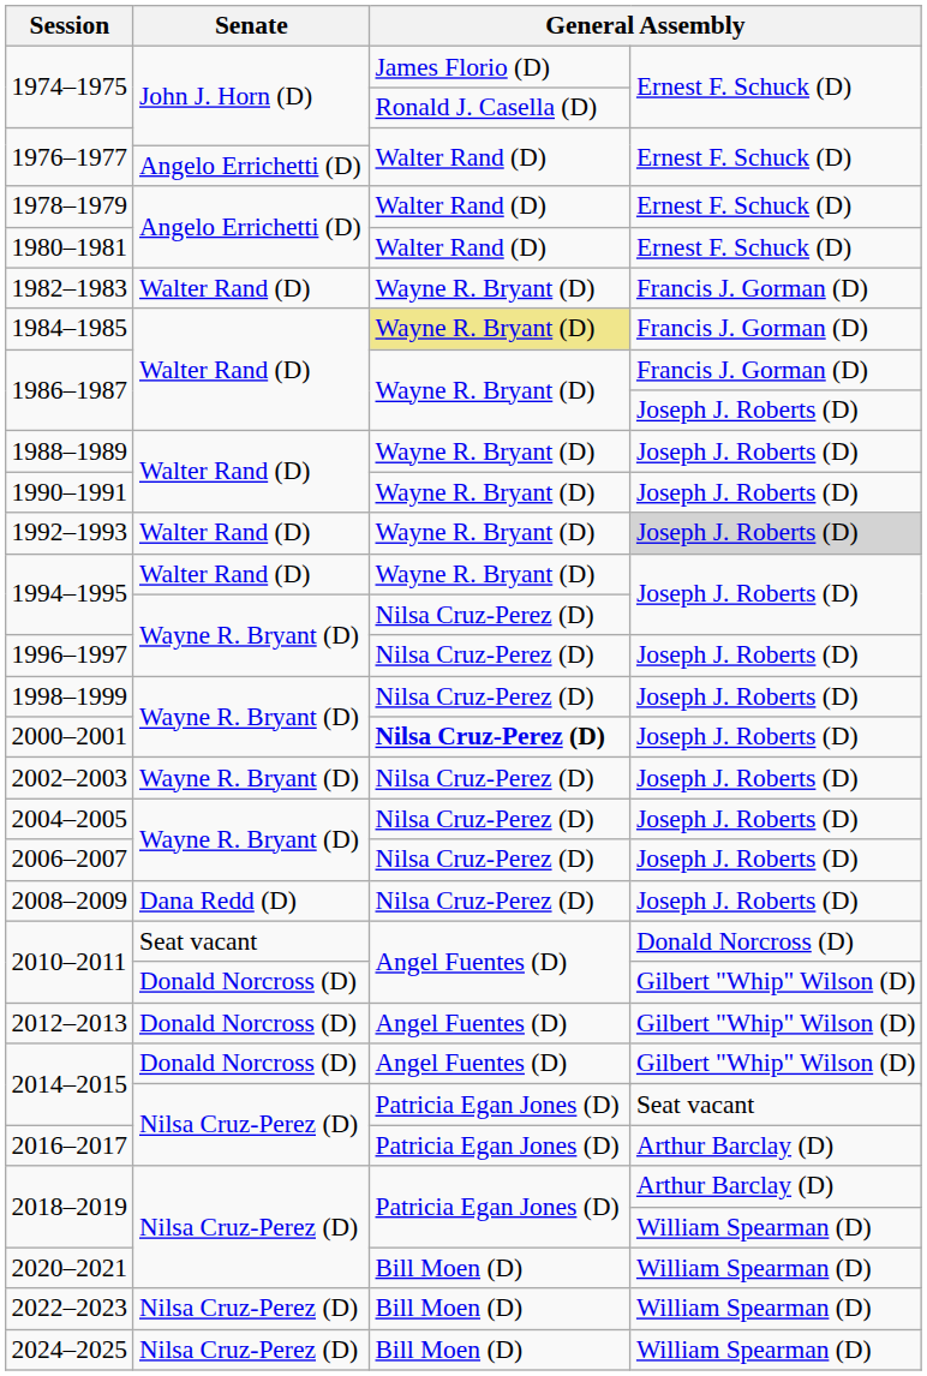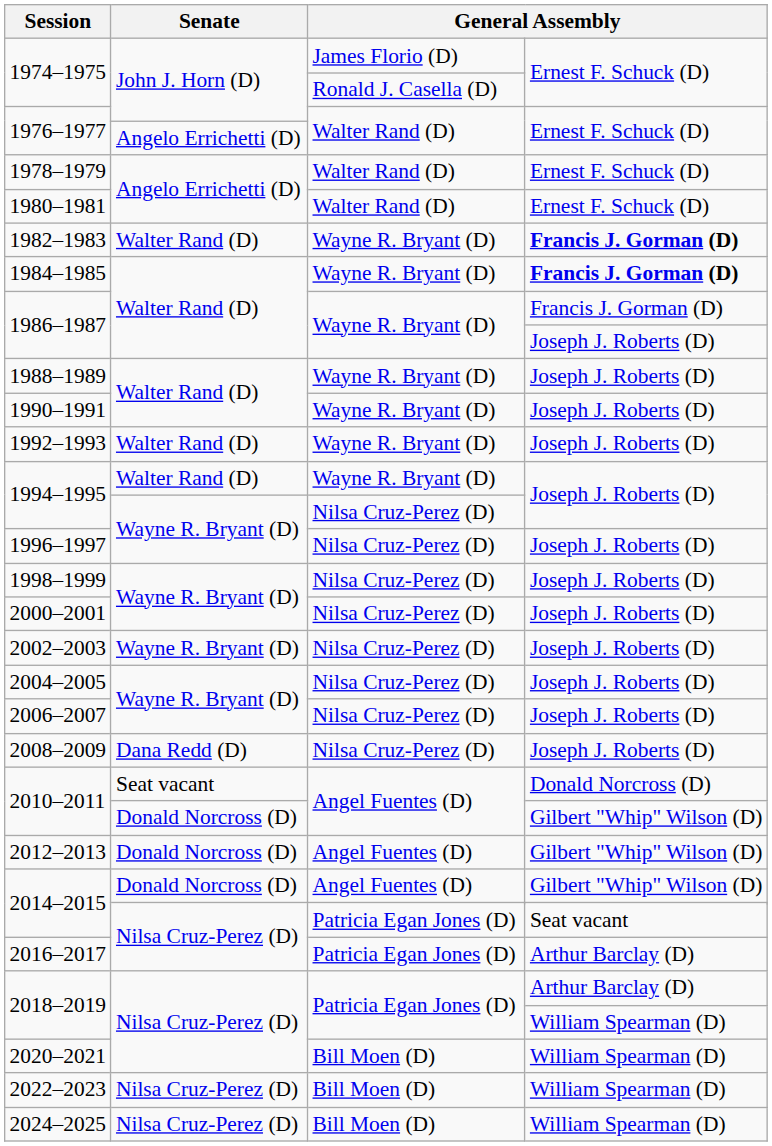1982–1983 | column 4: normal -> bold
1984–1985 | column 3: khaki background -> no background
1984–1985 | column 4: normal -> bold
1992–1993 | column 4: lightgrey background -> no background
2000–2001 | column 3: bold -> normal
